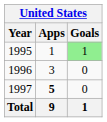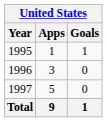1995 | Goals: lightgreen background -> no background
1997 | Apps: bold -> normal
